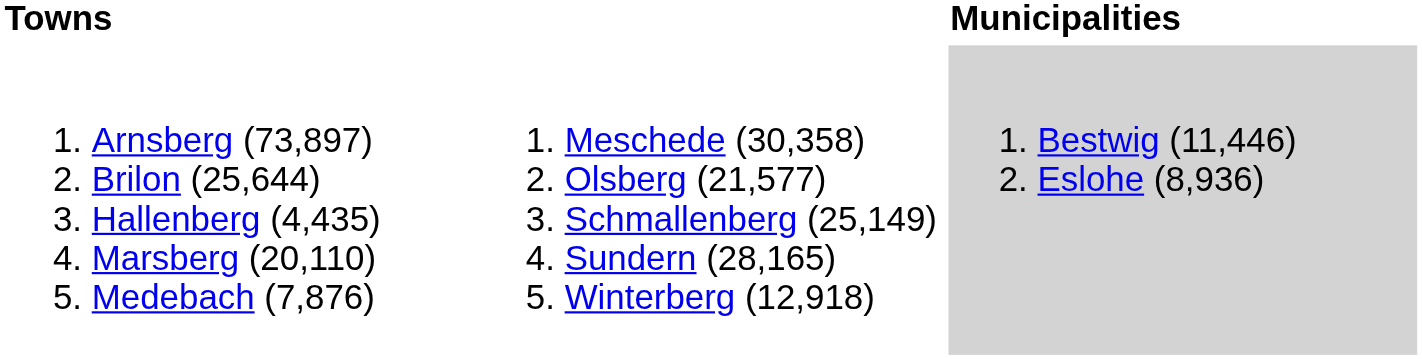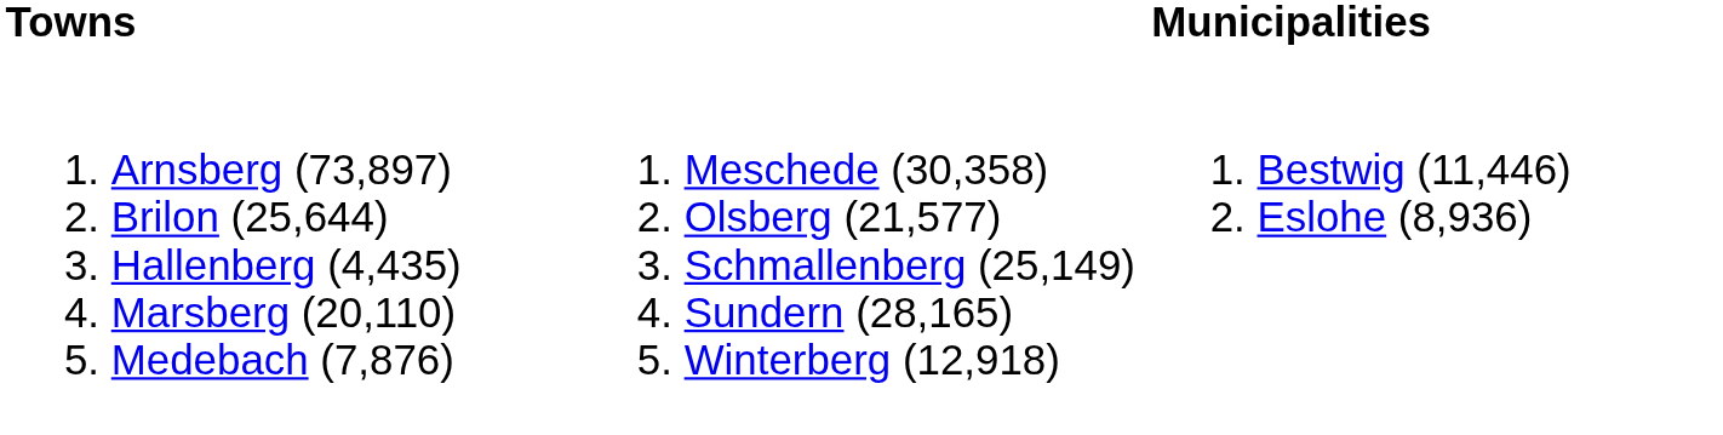row 2 | Municipalities: lightgrey background -> no background
